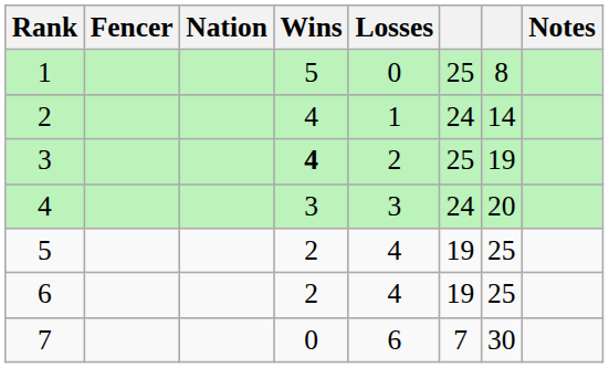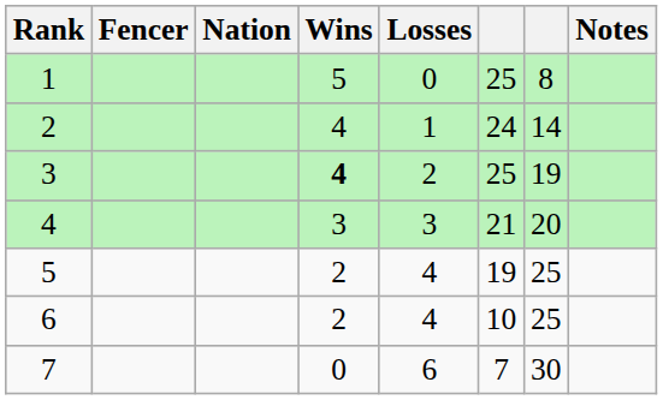row 5 | column 6: 24 -> 21
row 7 | column 6: 19 -> 10
